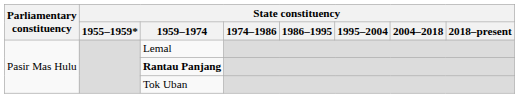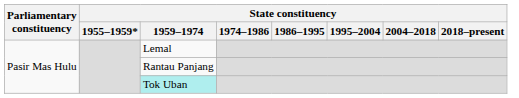Rantau Panjang | State constituency / 1959–1974: bold -> normal
Tok Uban | State constituency / 1959–1974: no background -> paleturquoise background
